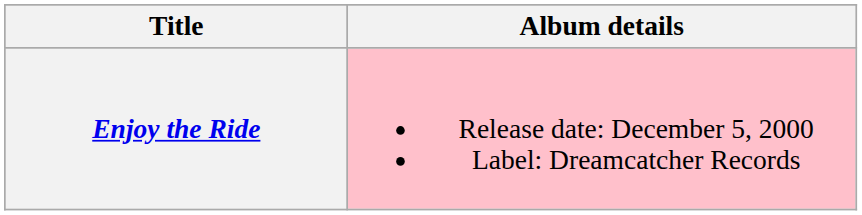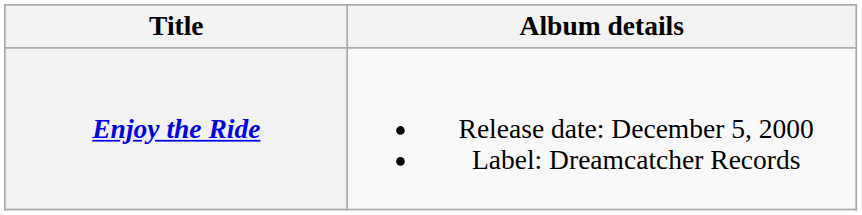Enjoy the Ride | Album details: pink background -> no background
